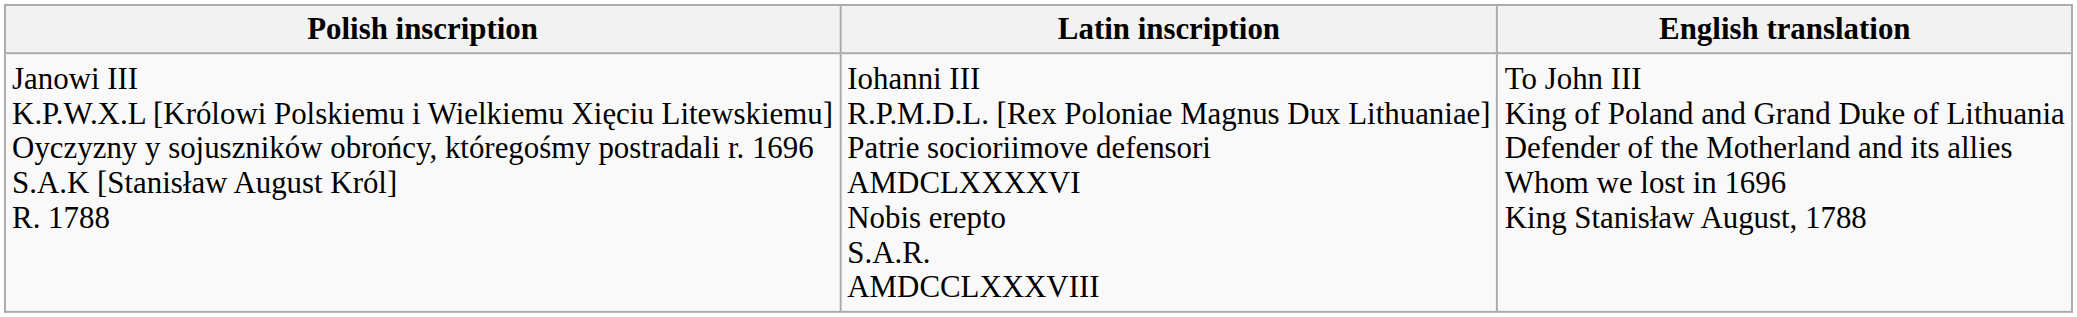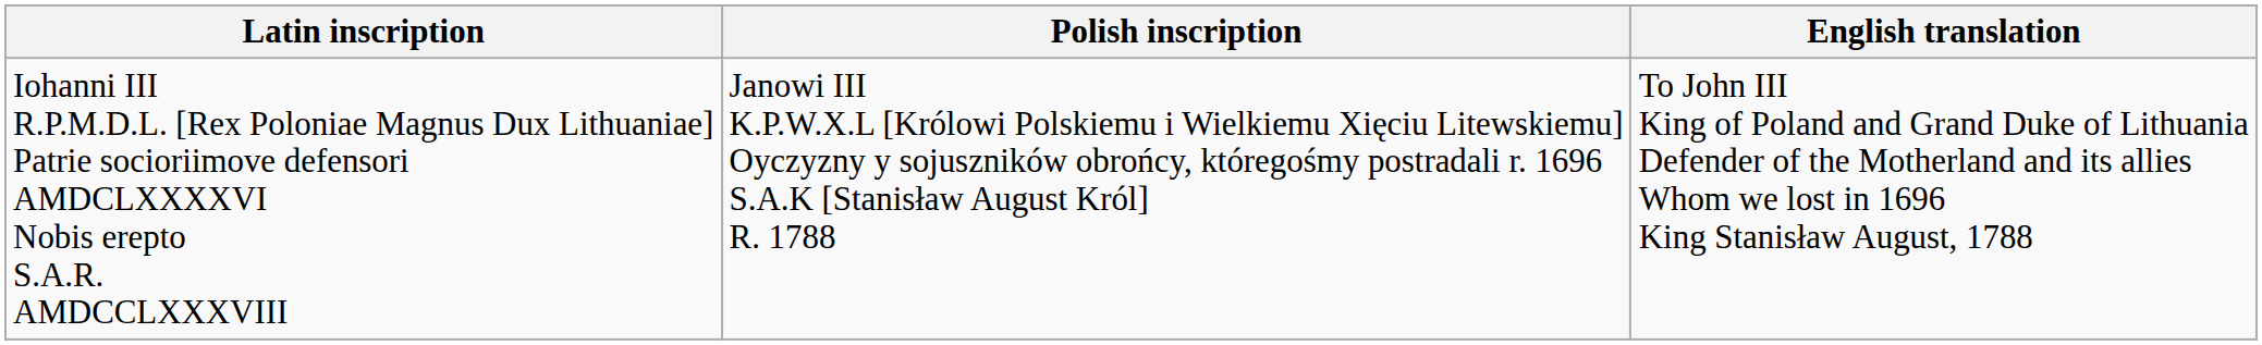columns swapped: Polish inscription <-> Latin inscription
